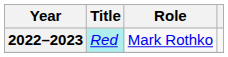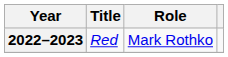2022–2023 | Title: paleturquoise background -> no background
